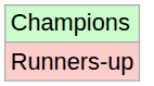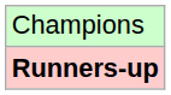row 2 | column 1: normal -> bold
